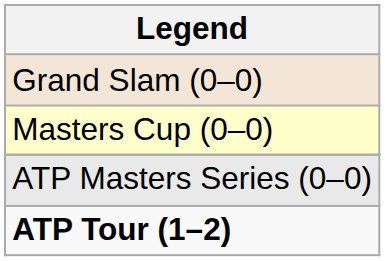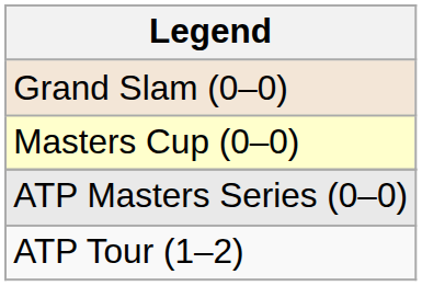row 5 | column 1: bold -> normal
